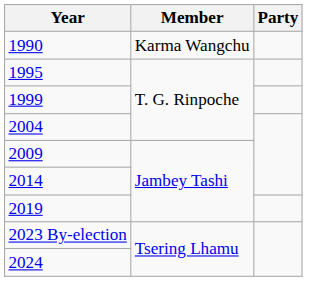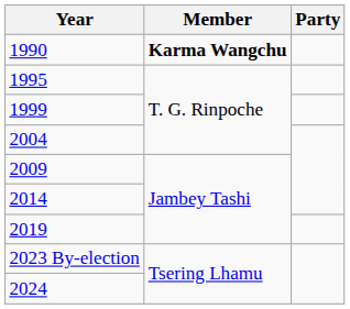1990 | Member: normal -> bold
